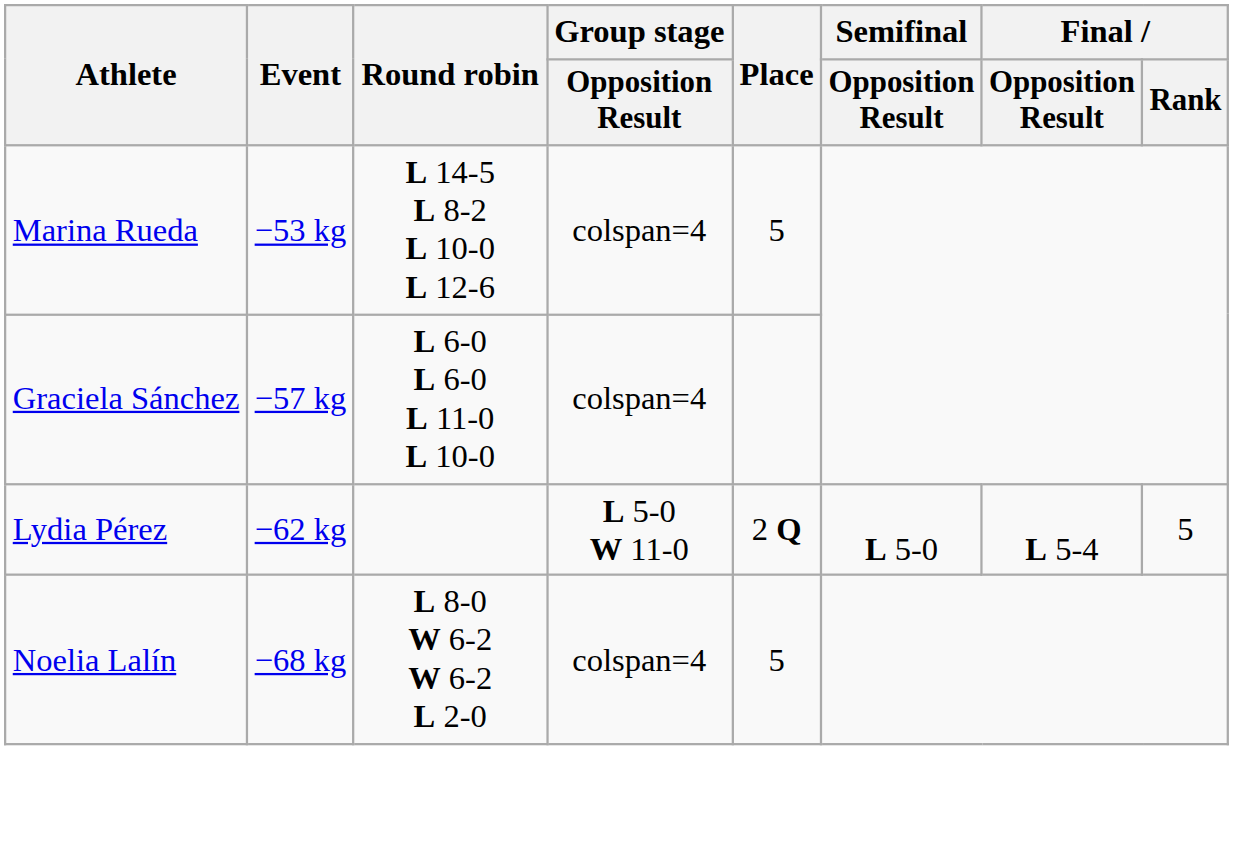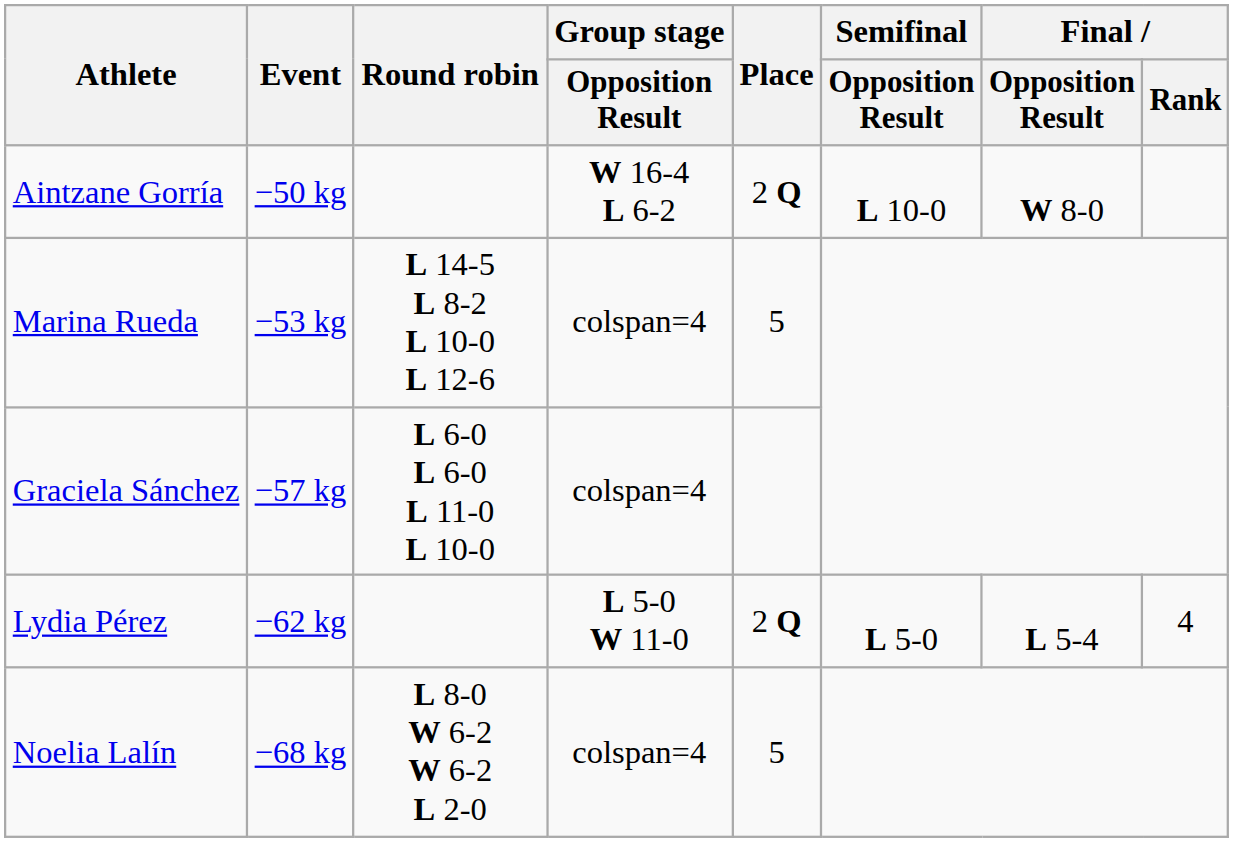+ row: Aintzane Gorría | −50 kg | W 16-4 L 6-2 | 2 Q | L 10-0 | W 8-0
Lydia Pérez | Final / Rank: 5 -> 4
